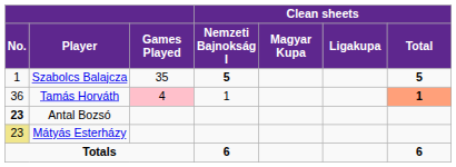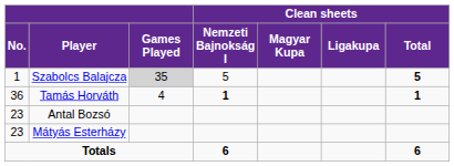Szabolcs Balajcza | Games Played: no background -> lightgrey background
Szabolcs Balajcza | Clean sheets / Nemzeti Bajnokság I: bold -> normal
Tamás Horváth | Games Played: pink background -> no background
Tamás Horváth | Clean sheets / Nemzeti Bajnokság I: normal -> bold
Tamás Horváth | Clean sheets / Total: lightsalmon background -> no background
Antal Bozsó | No.: bold -> normal
Mátyás Esterházy | No.: khaki background -> no background
